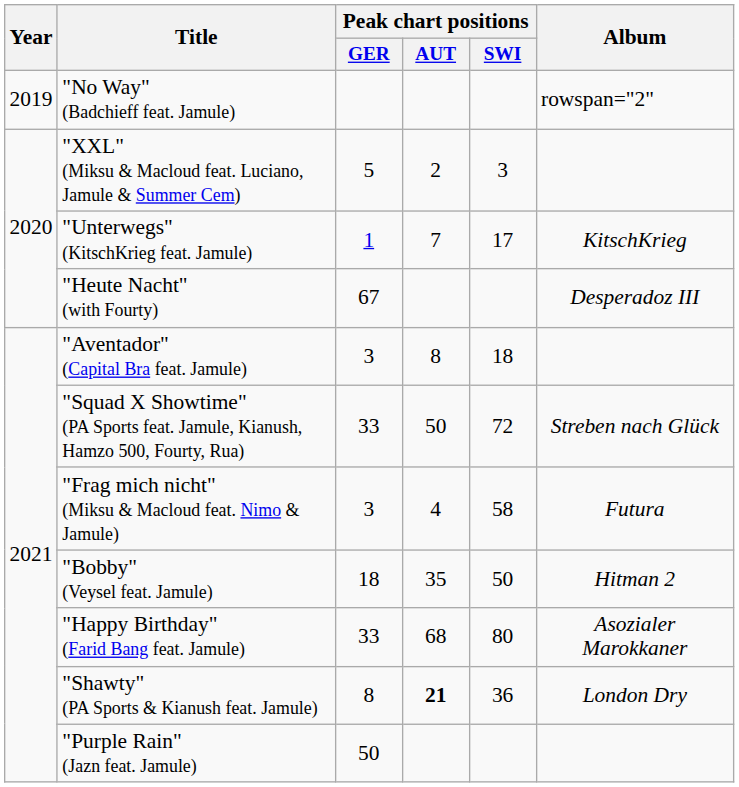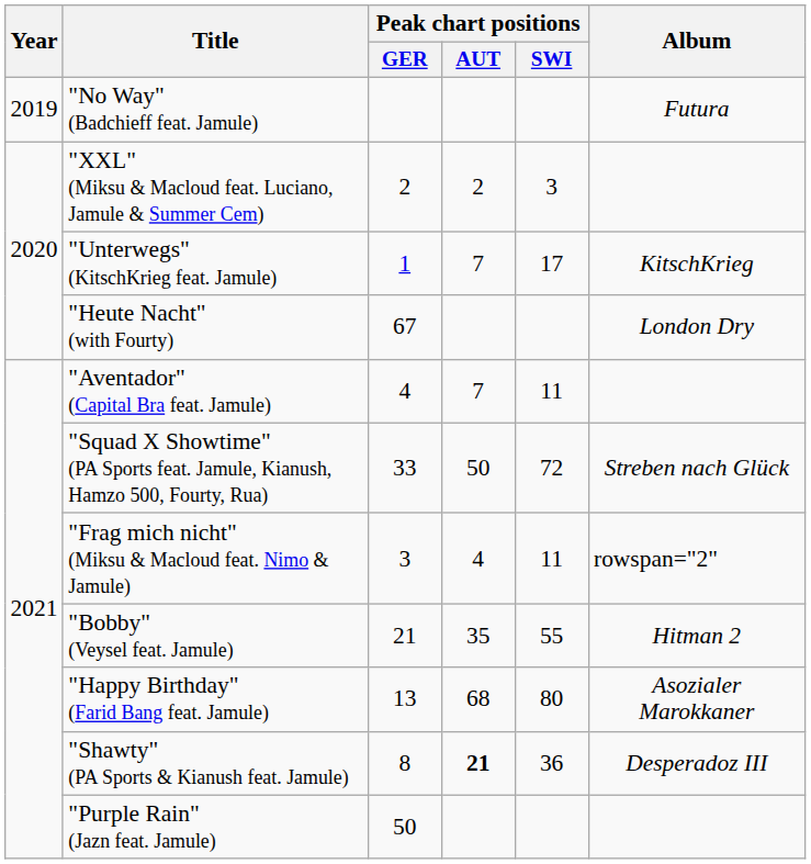"No Way" (Badchieff feat. Jamule) | Album: rowspan="2" -> Futura
"XXL" (Miksu & Macloud feat. Luciano, Jamule & Summer Cem) | Peak chart positions / GER: 5 -> 2
"Heute Nacht" (with Fourty) | Album: Desperadoz III -> London Dry
"Aventador" (Capital Bra feat. Jamule) | Peak chart positions / GER: 3 -> 4
"Aventador" (Capital Bra feat. Jamule) | Peak chart positions / AUT: 8 -> 7
"Aventador" (Capital Bra feat. Jamule) | Peak chart positions / SWI: 18 -> 11
"Frag mich nicht" (Miksu & Macloud feat. Nimo & Jamule) | Peak chart positions / SWI: 58 -> 11
"Frag mich nicht" (Miksu & Macloud feat. Nimo & Jamule) | Album: Futura -> rowspan="2"
"Bobby" (Veysel feat. Jamule) | Peak chart positions / GER: 18 -> 21
"Bobby" (Veysel feat. Jamule) | Peak chart positions / SWI: 50 -> 55
"Happy Birthday" (Farid Bang feat. Jamule) | Peak chart positions / GER: 33 -> 13
"Shawty" (PA Sports & Kianush feat. Jamule) | Album: London Dry -> Desperadoz III
